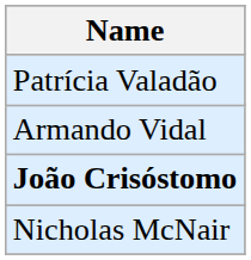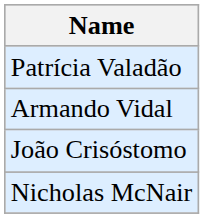row 4 | column 1: bold -> normal
